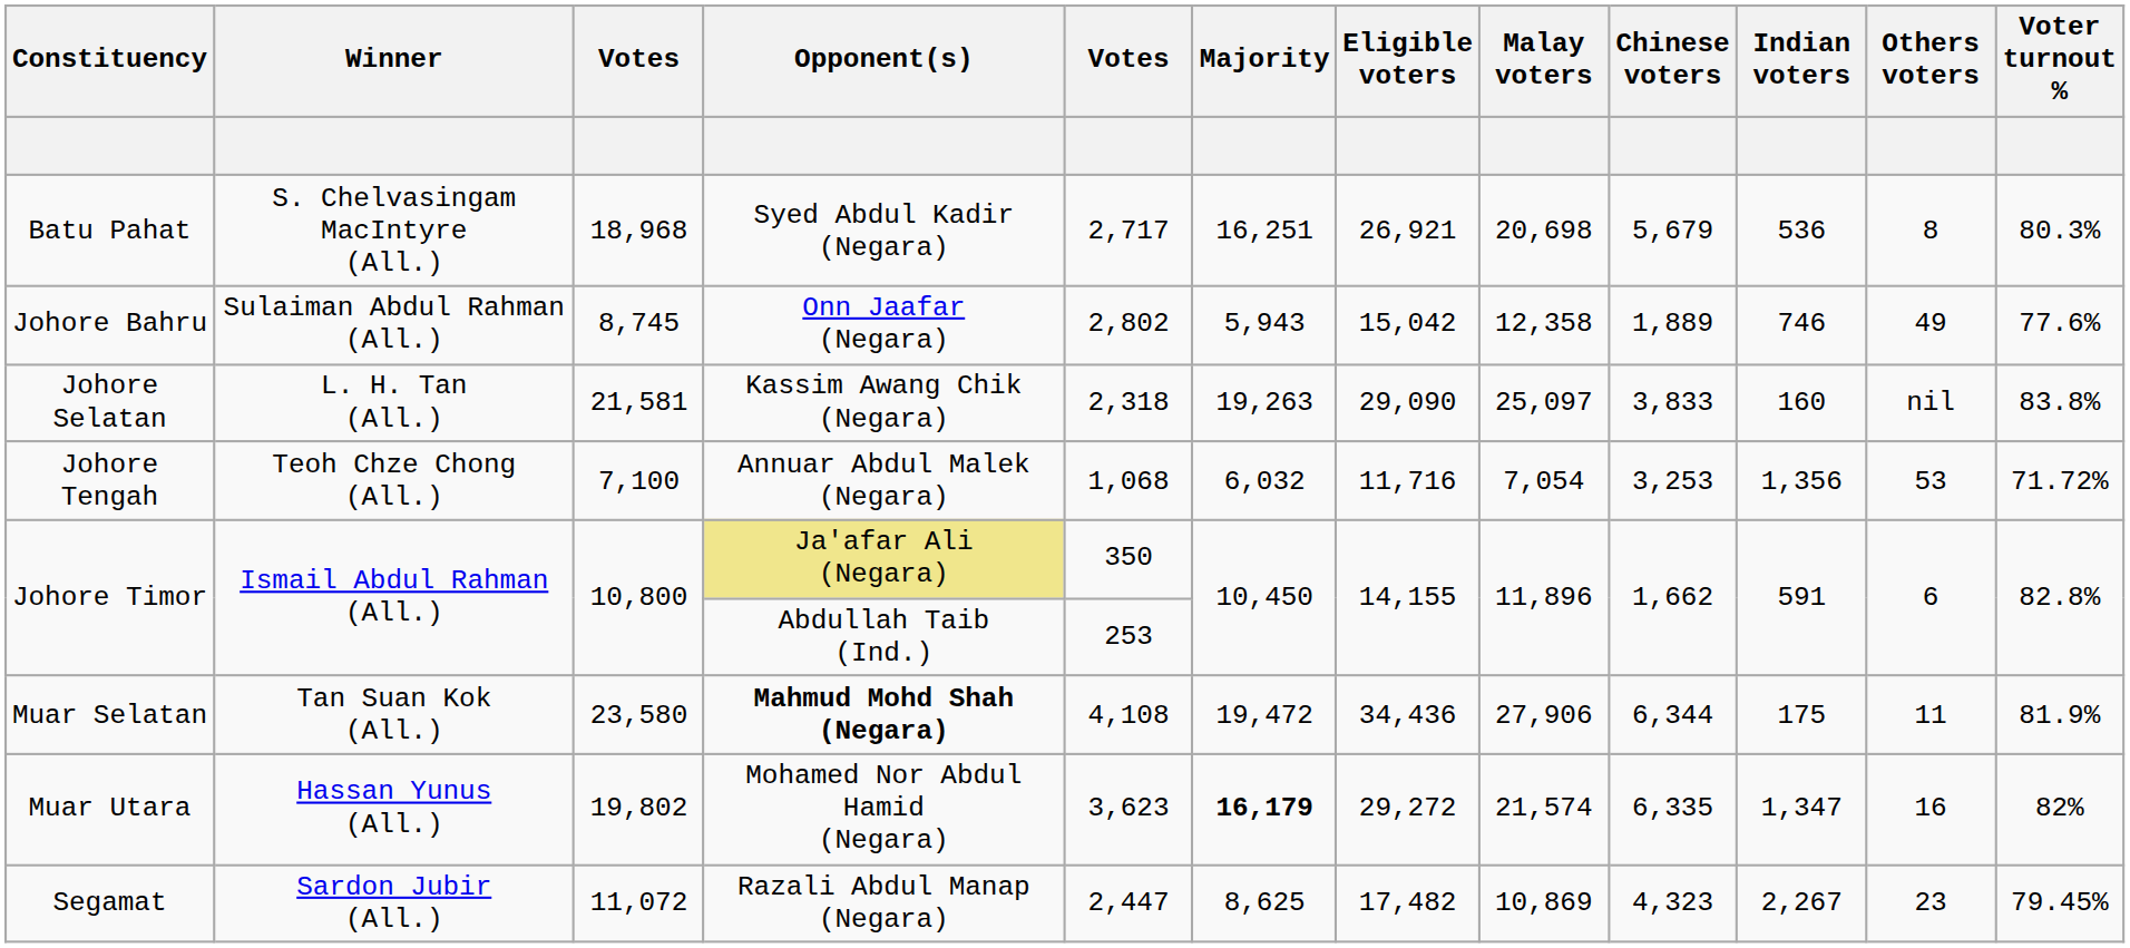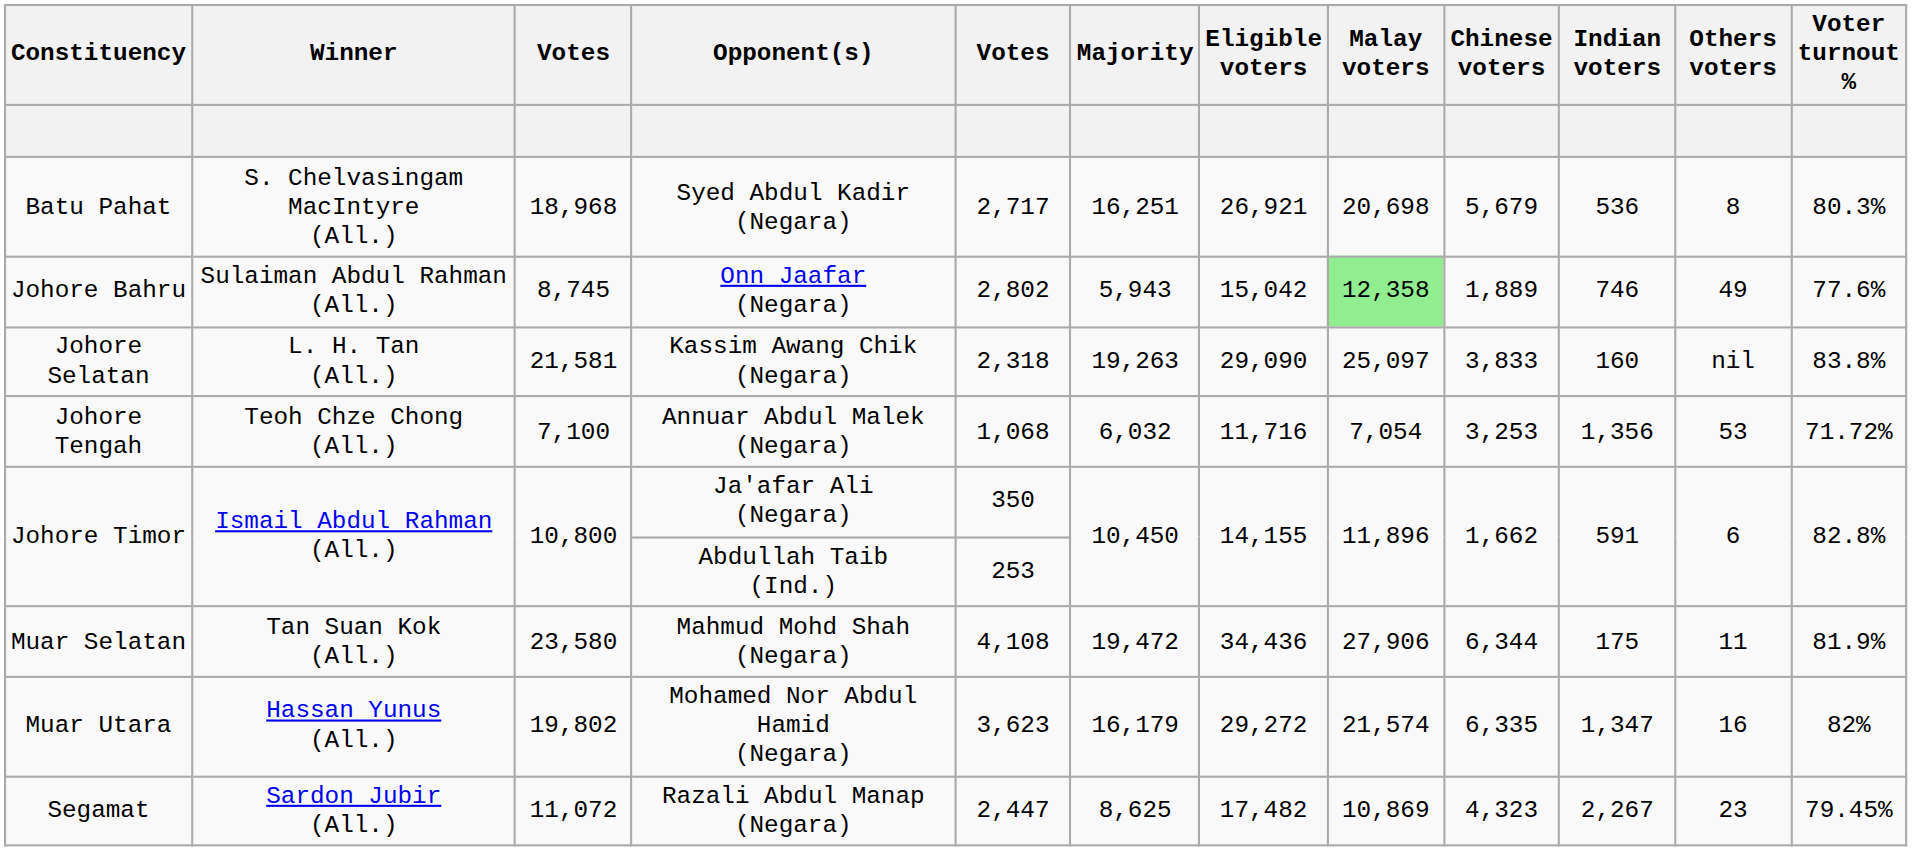row 4 | Malay voters: no background -> lightgreen background
row 7 | Opponent(s): khaki background -> no background
row 9 | Opponent(s): bold -> normal
row 10 | Majority: bold -> normal
